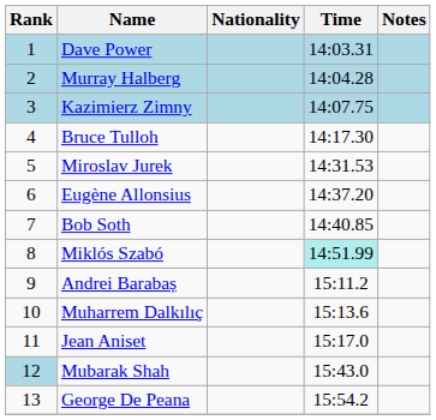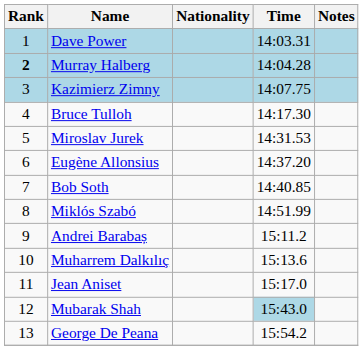Murray Halberg | Rank: normal -> bold
Miklós Szabó | Time: paleturquoise background -> no background
Mubarak Shah | Rank: lightblue background -> no background
Mubarak Shah | Time: no background -> lightblue background
